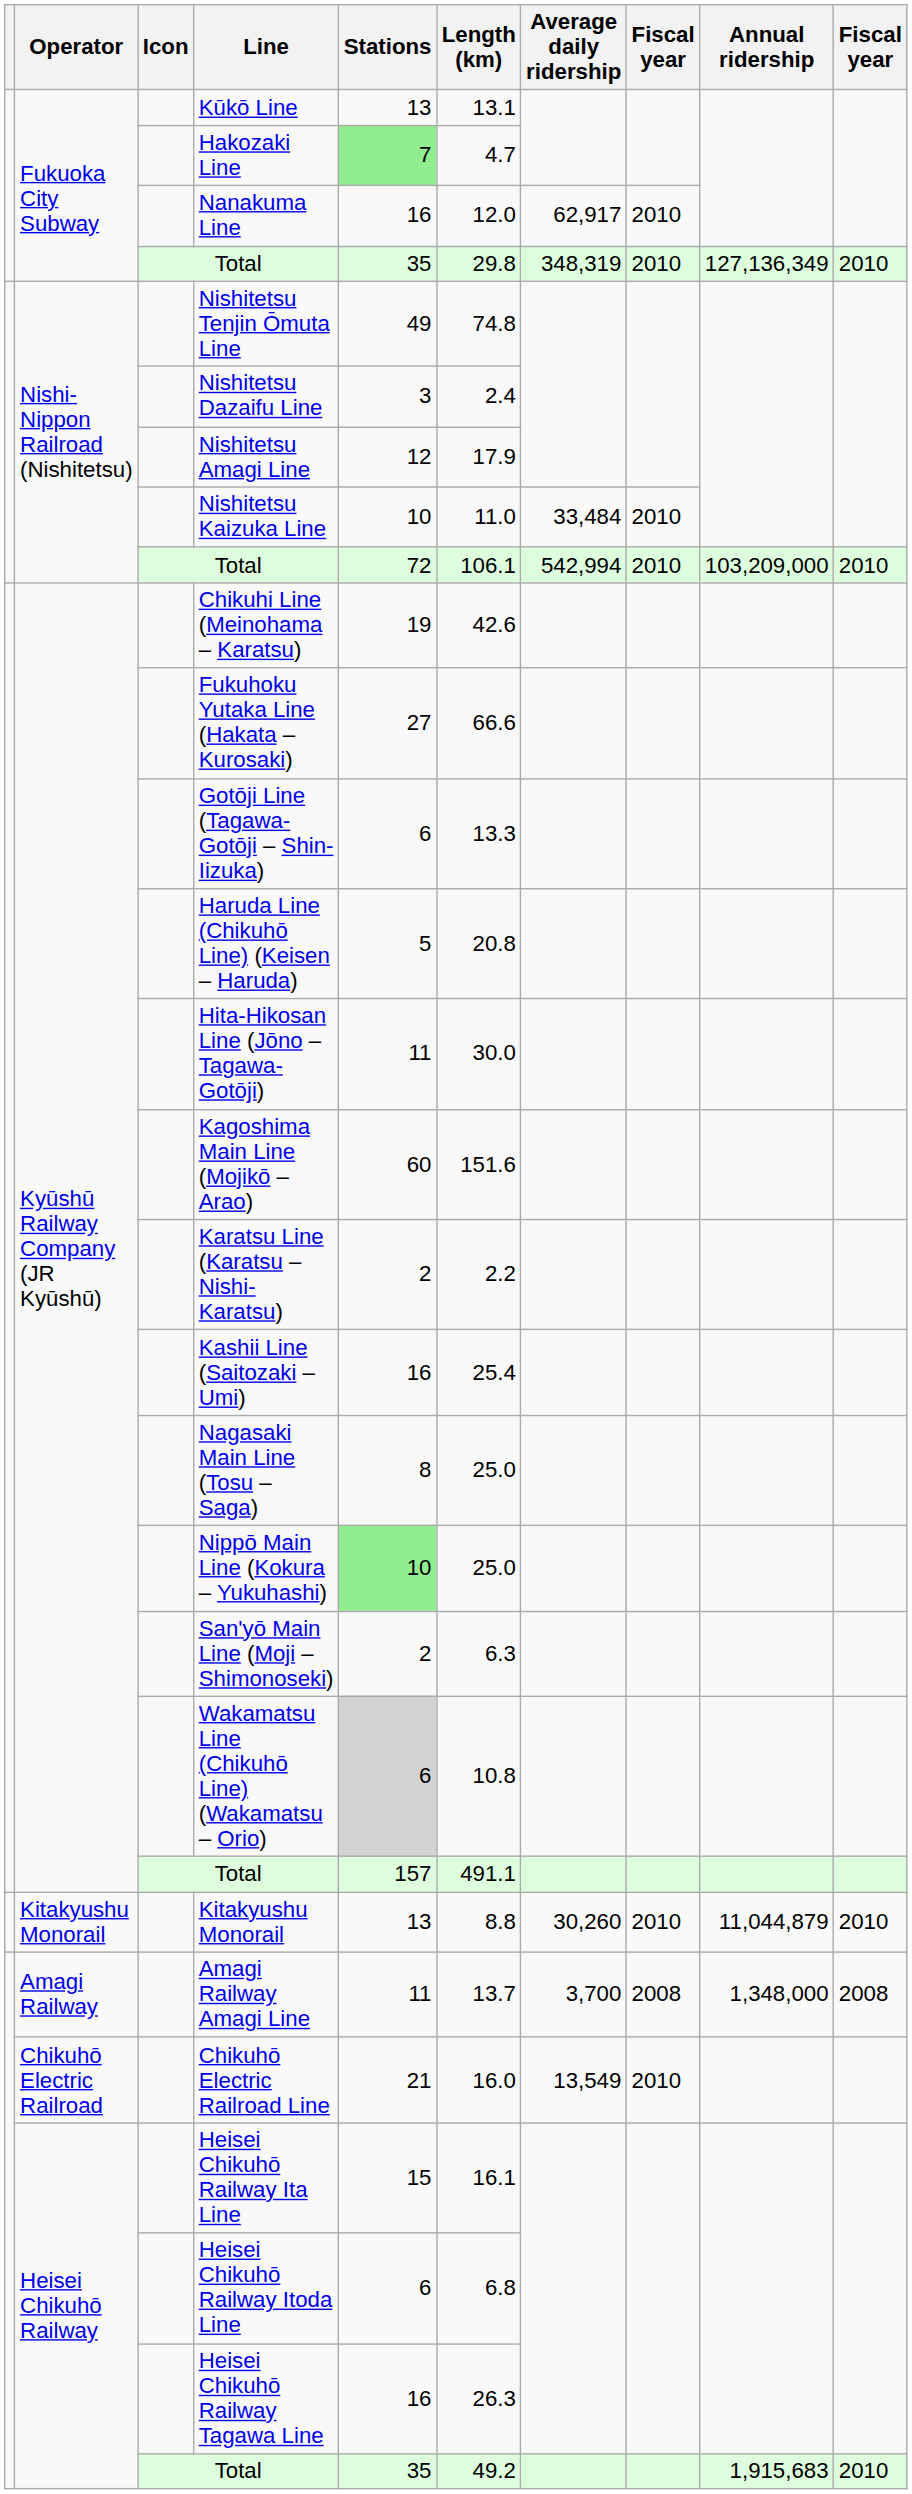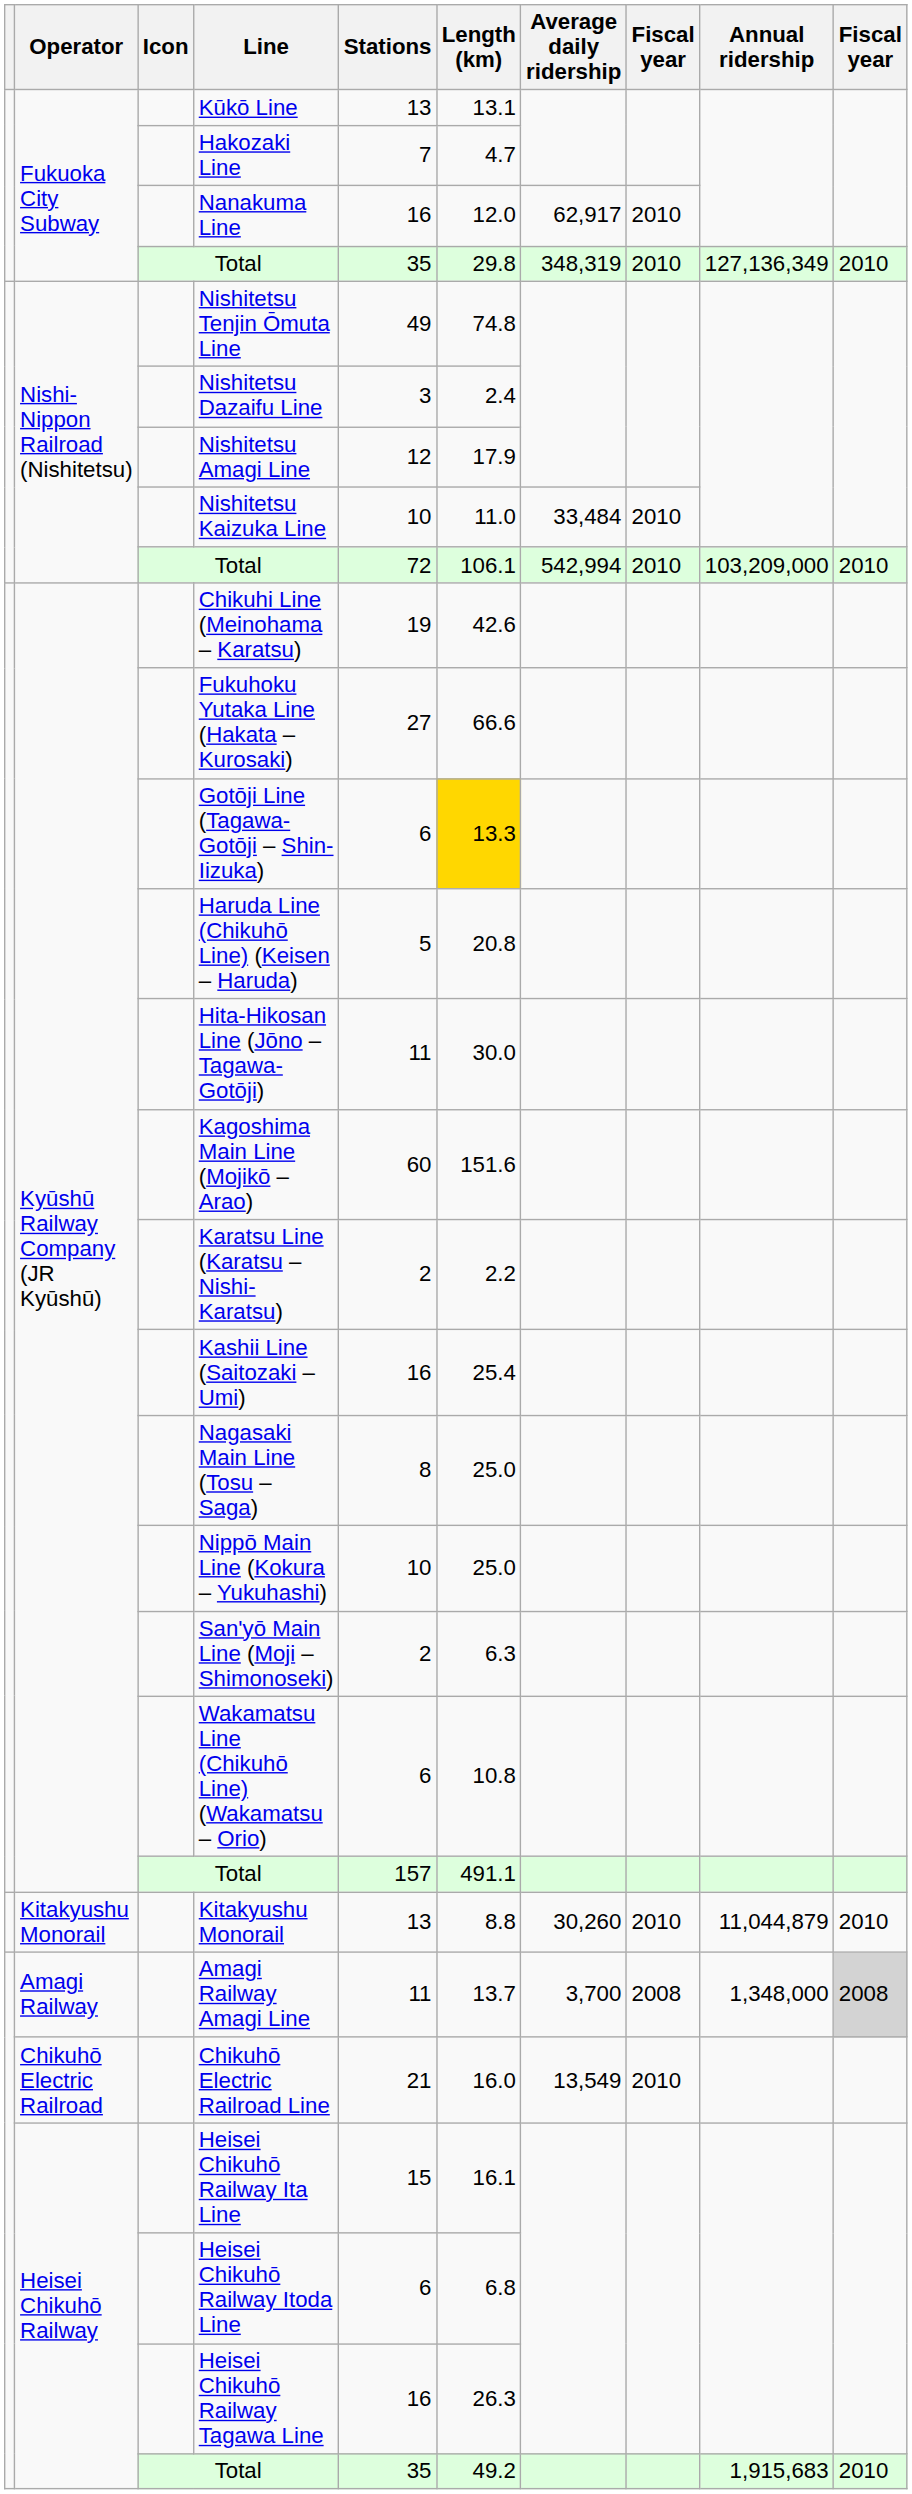Hakozaki Line | Stations: lightgreen background -> no background
Gotōji Line (Tagawa-Gotōji ‒ Shin-Iizuka) | Length (km): no background -> gold background
Nippō Main Line (Kokura ‒ Yukuhashi) | Stations: lightgreen background -> no background
Wakamatsu Line (Chikuhō Line) (Wakamatsu ‒ Orio) | Stations: lightgrey background -> no background
Amagi Railway Amagi Line | column 10: no background -> lightgrey background
